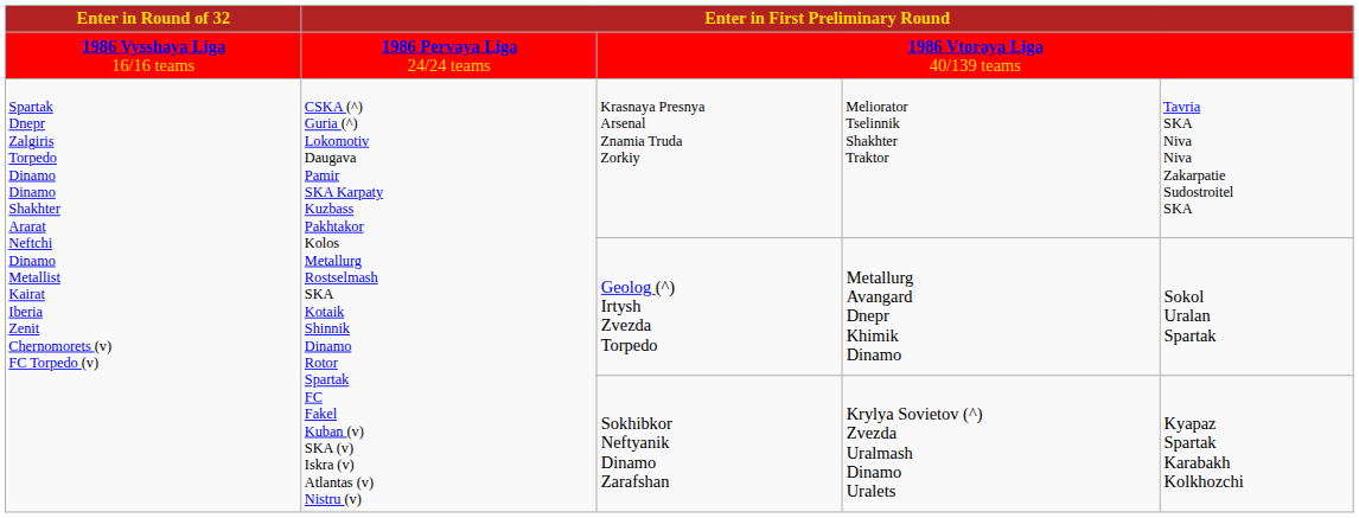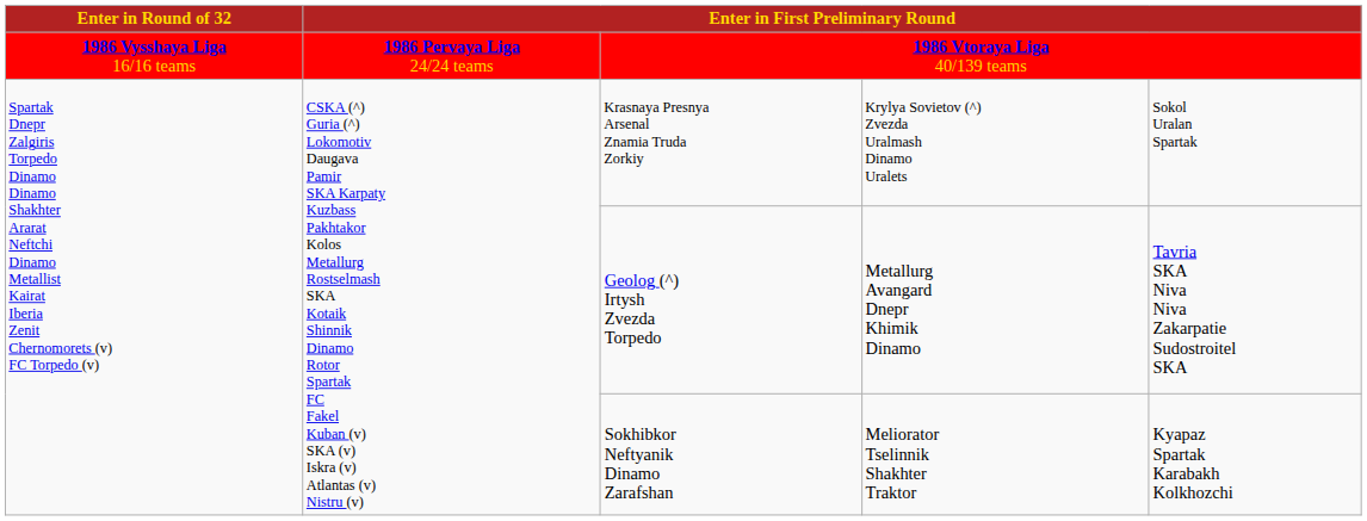Krasnaya Presnya Arsenal Znamia Truda Zorkiy | column 4: Meliorator Tselinnik Shakhter Traktor -> Krylya Sovietov (^) Zvezda Uralmash Dinamo Uralets
Krasnaya Presnya Arsenal Znamia Truda Zorkiy | column 5: Tavria SKA Niva Niva Zakarpatie Sudostroitel SKA -> Sokol Uralan Spartak
Geolog (^) Irtysh Zvezda Torpedo | column 5: Sokol Uralan Spartak -> Tavria SKA Niva Niva Zakarpatie Sudostroitel SKA
Sokhibkor Neftyanik Dinamo Zarafshan | column 4: Krylya Sovietov (^) Zvezda Uralmash Dinamo Uralets -> Meliorator Tselinnik Shakhter Traktor
